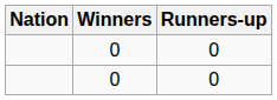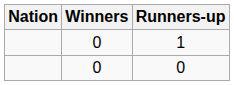row 2 | Runners-up: 0 -> 1
